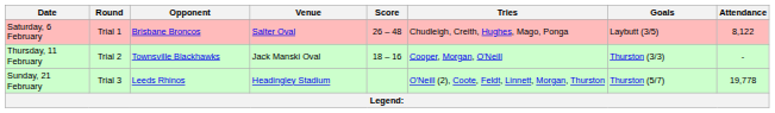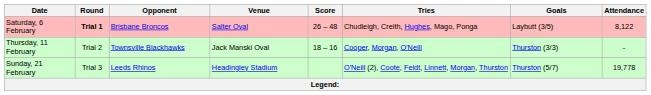Saturday, 6 February | Round: normal -> bold
